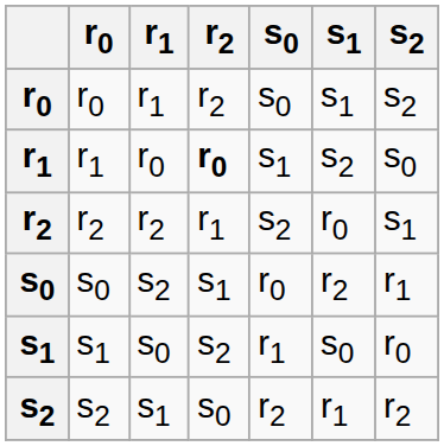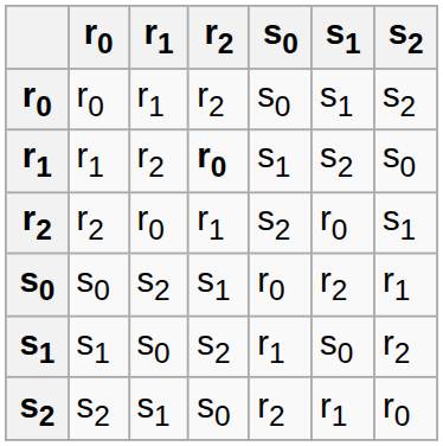row 3 | r1: r0 -> r2
row 4 | r1: r2 -> r0
row 6 | s2: r0 -> r2
row 7 | s2: r2 -> r0
